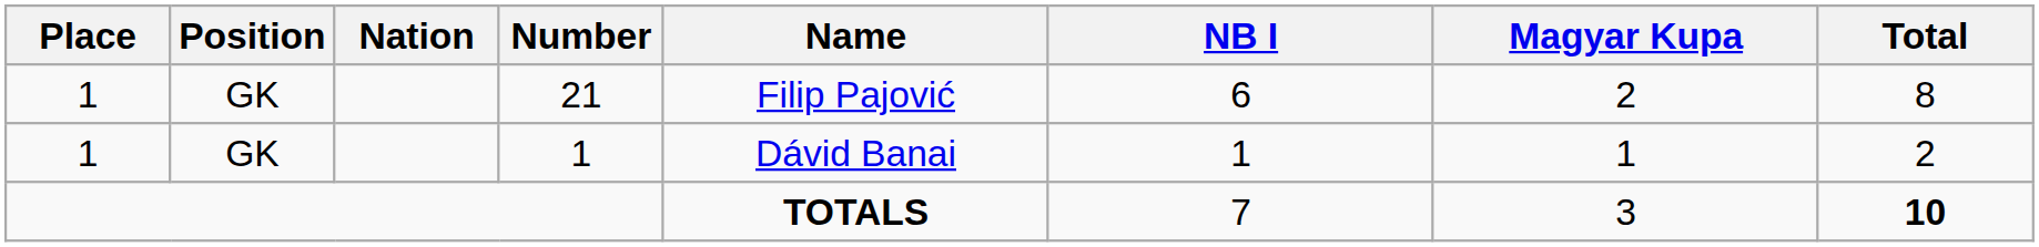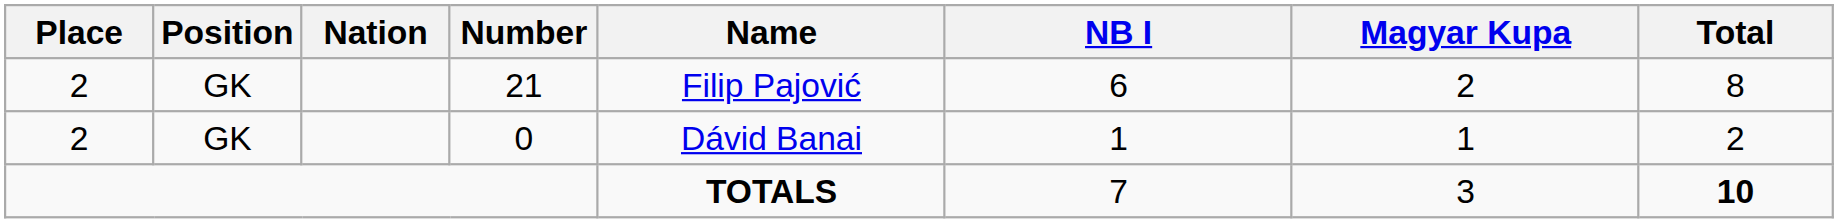row 2 | Place: 1 -> 2
row 3 | Place: 1 -> 2
row 3 | Number: 1 -> 0
